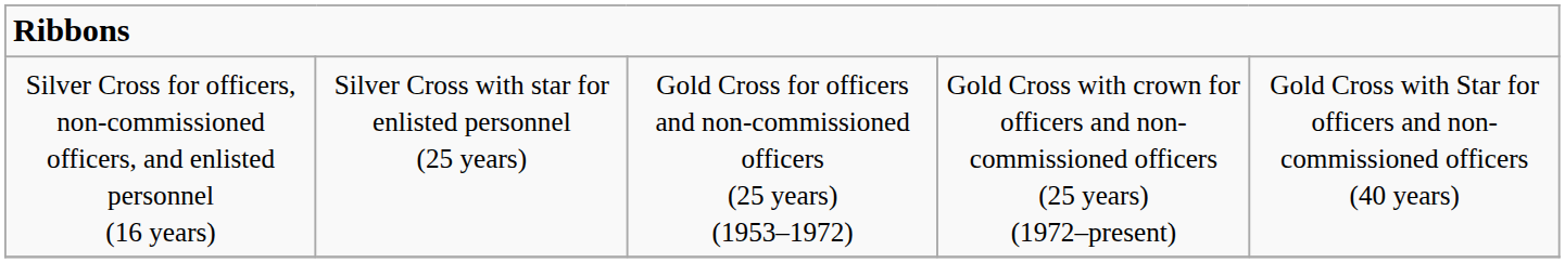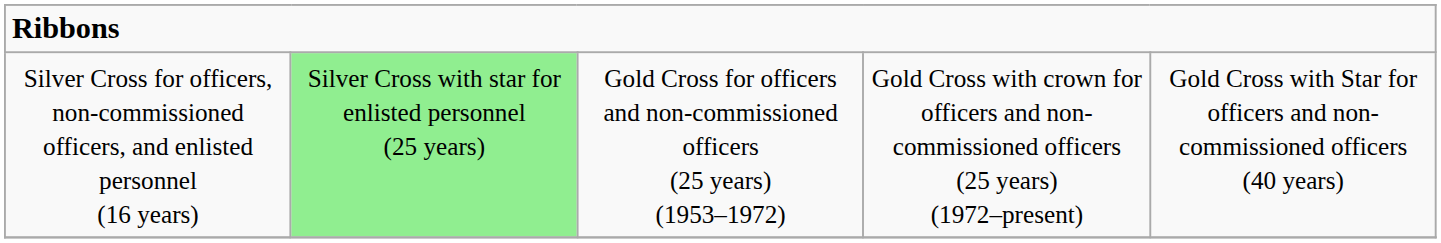row 2 | column 2: no background -> lightgreen background
